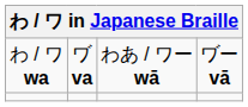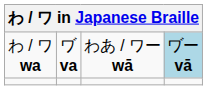わ / ワ wa | column 4: no background -> lightblue background
